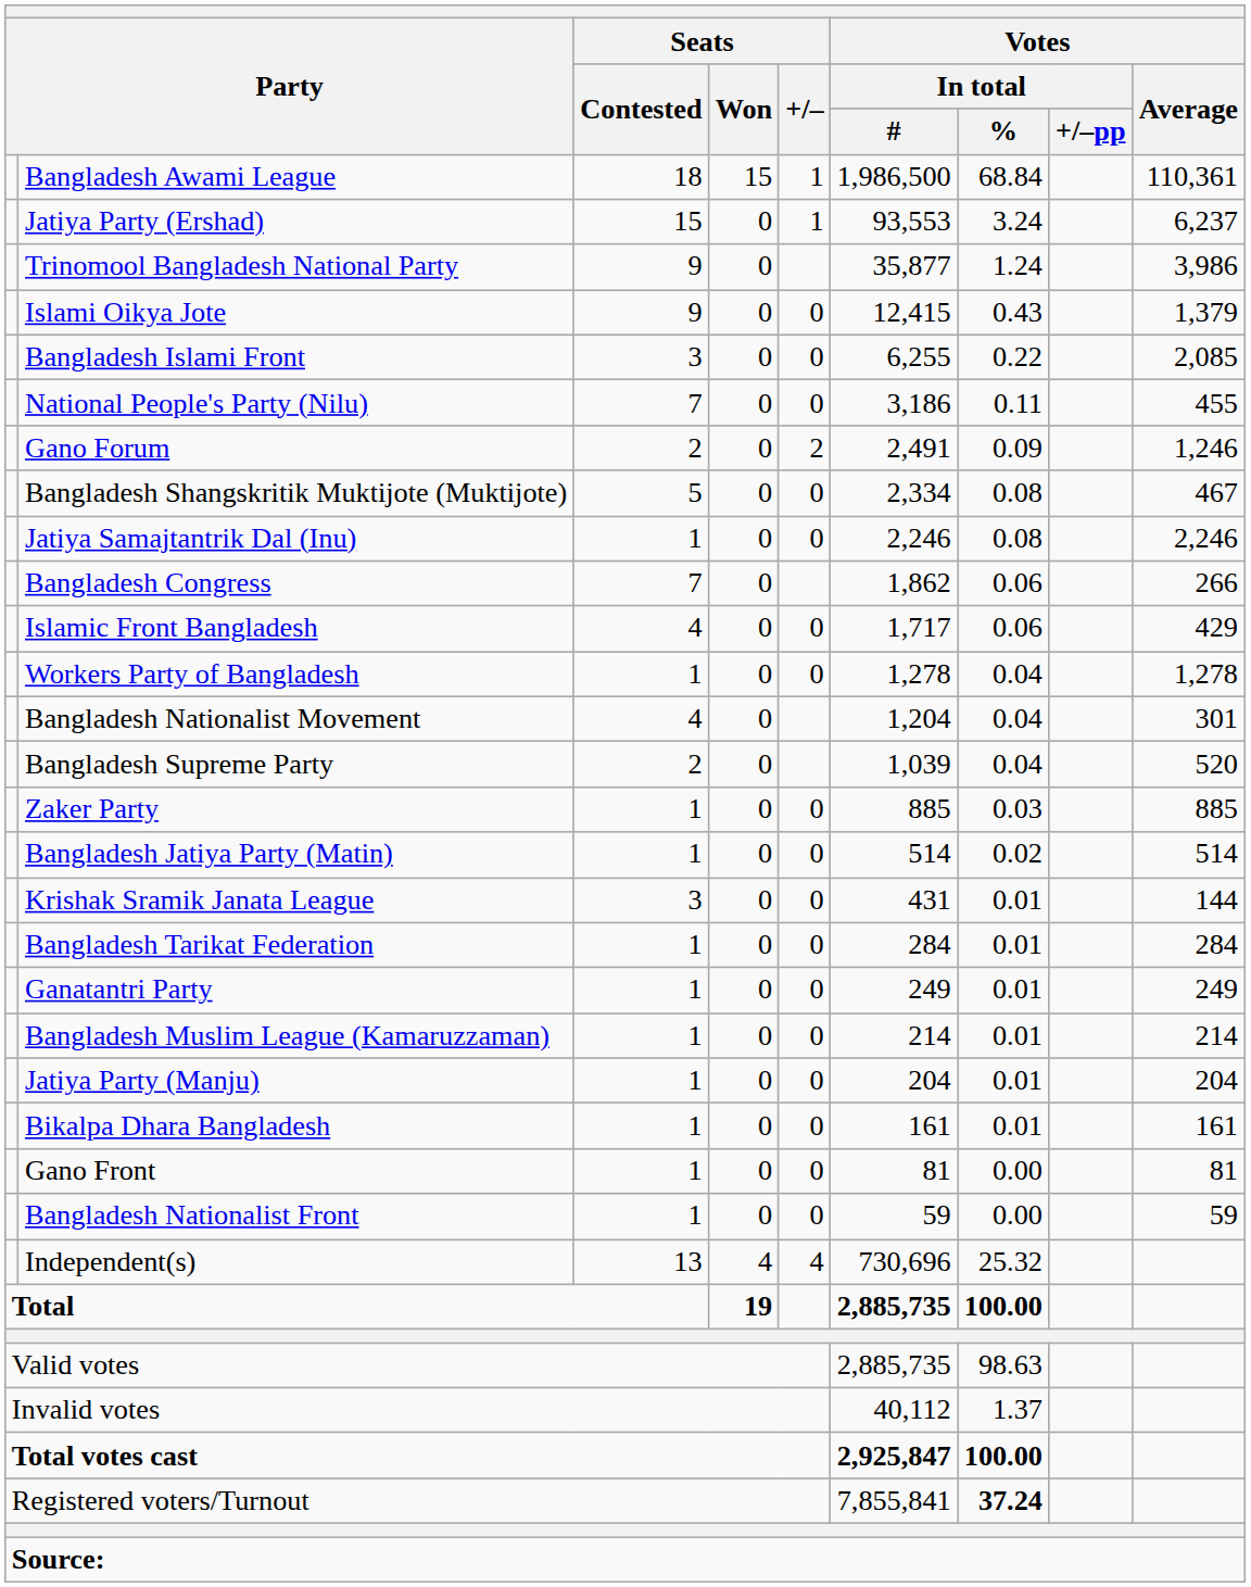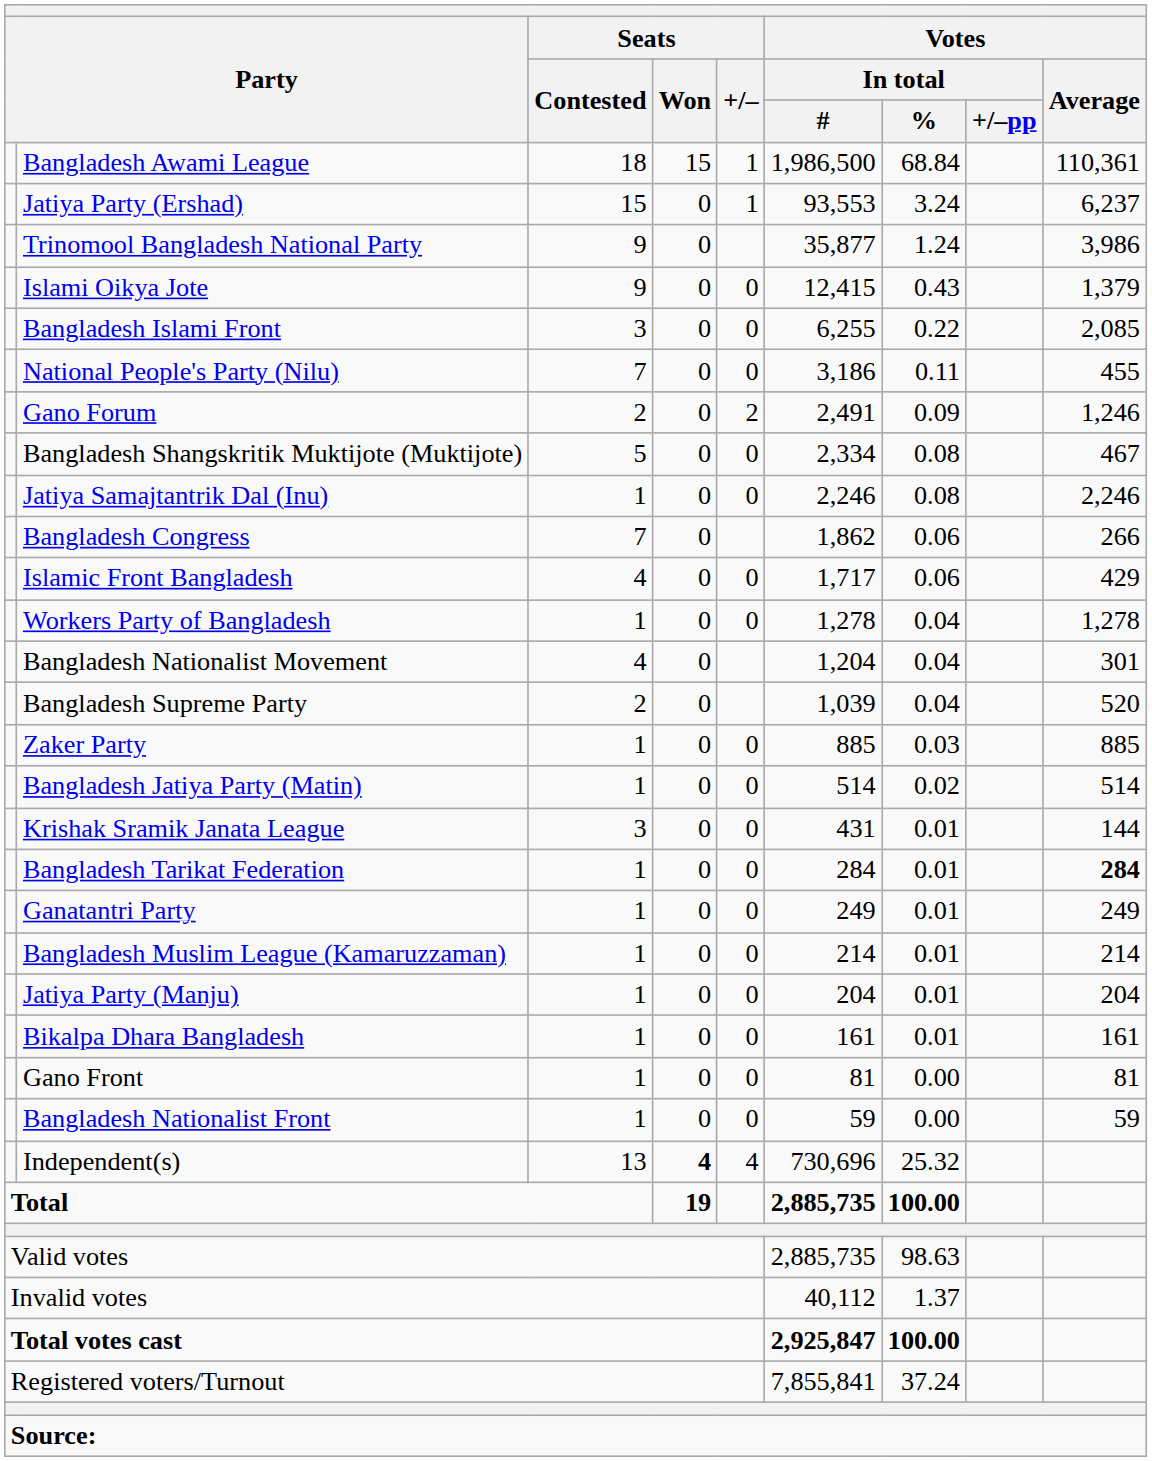Bangladesh Tarikat Federation | Votes / Average: normal -> bold
Independent(s) | Seats / Won: normal -> bold
Registered voters/Turnout | Votes / In total / %: bold -> normal
